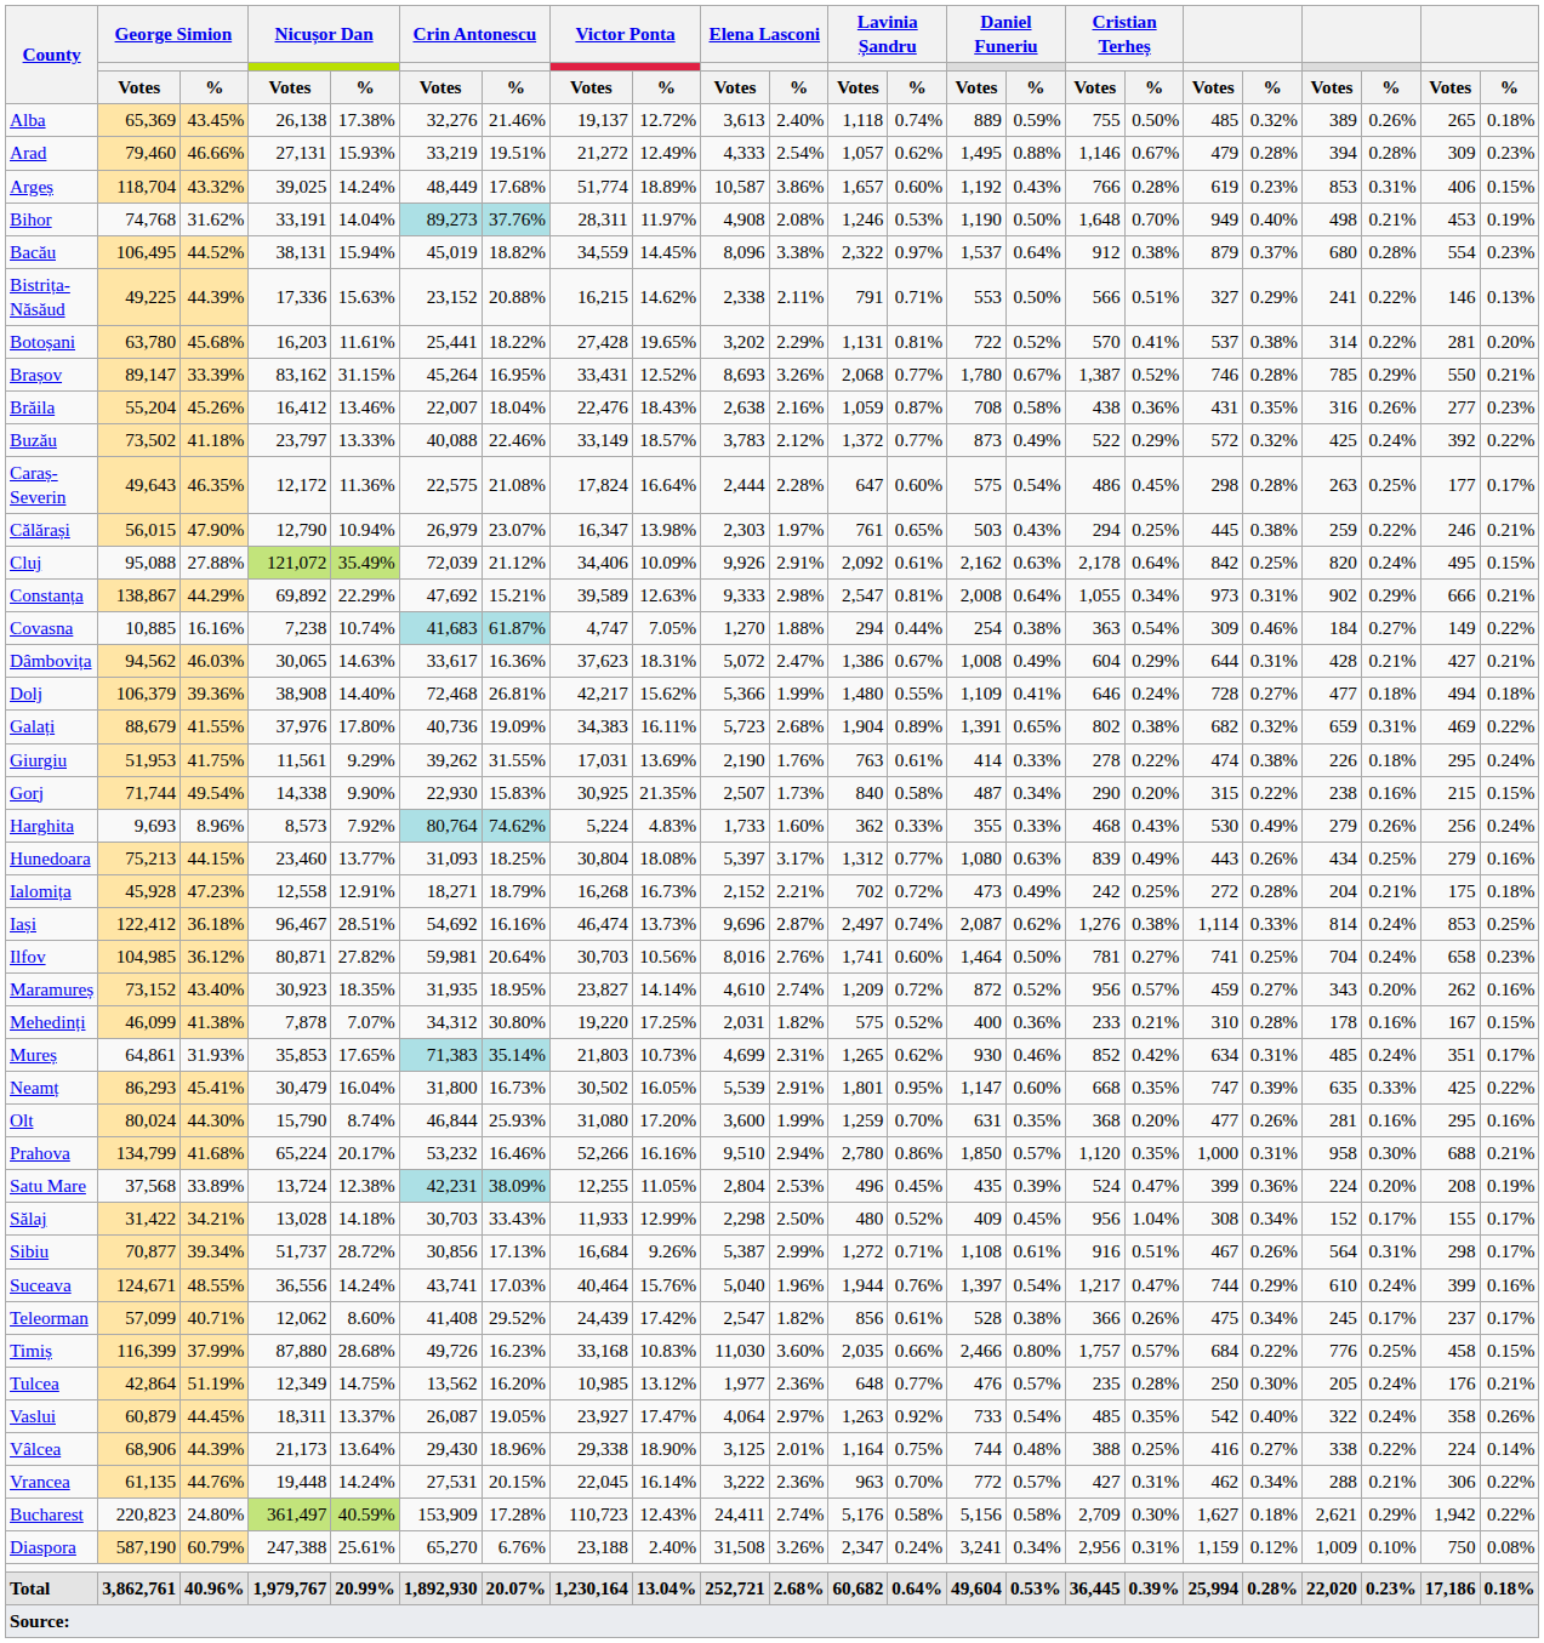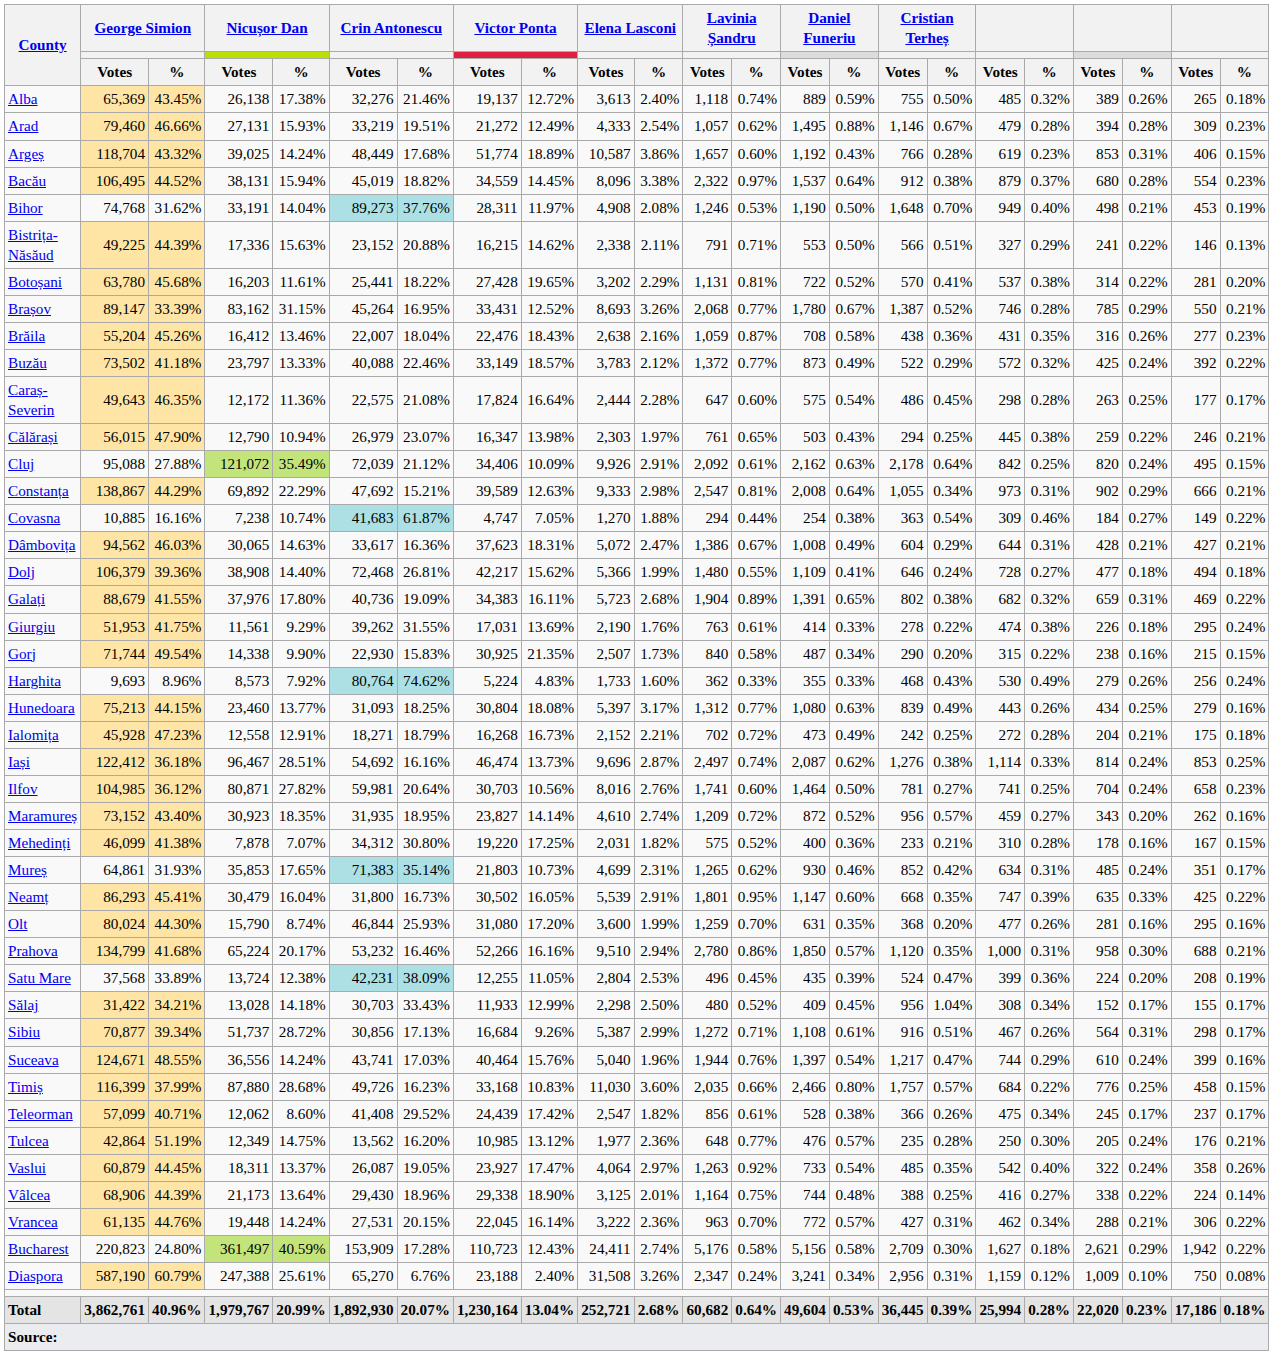rows swapped: Bacău <-> Bihor
rows swapped: Teleorman <-> Timiș
